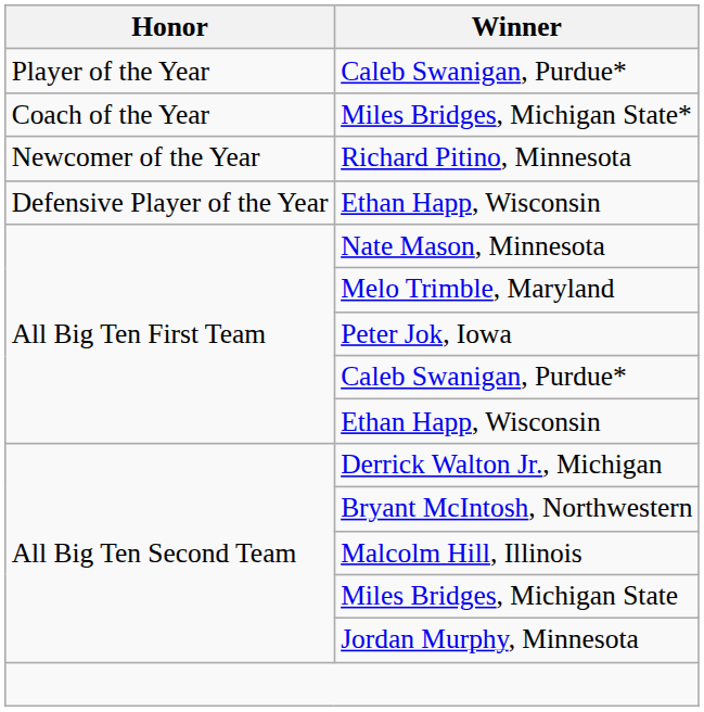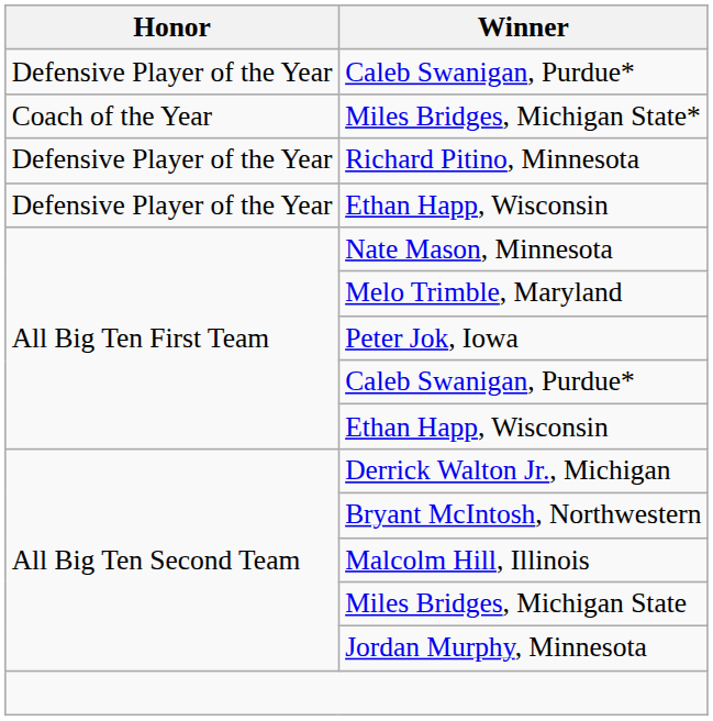row 2 | Honor: Player of the Year -> Defensive Player of the Year
row 4 | Honor: Newcomer of the Year -> Defensive Player of the Year
